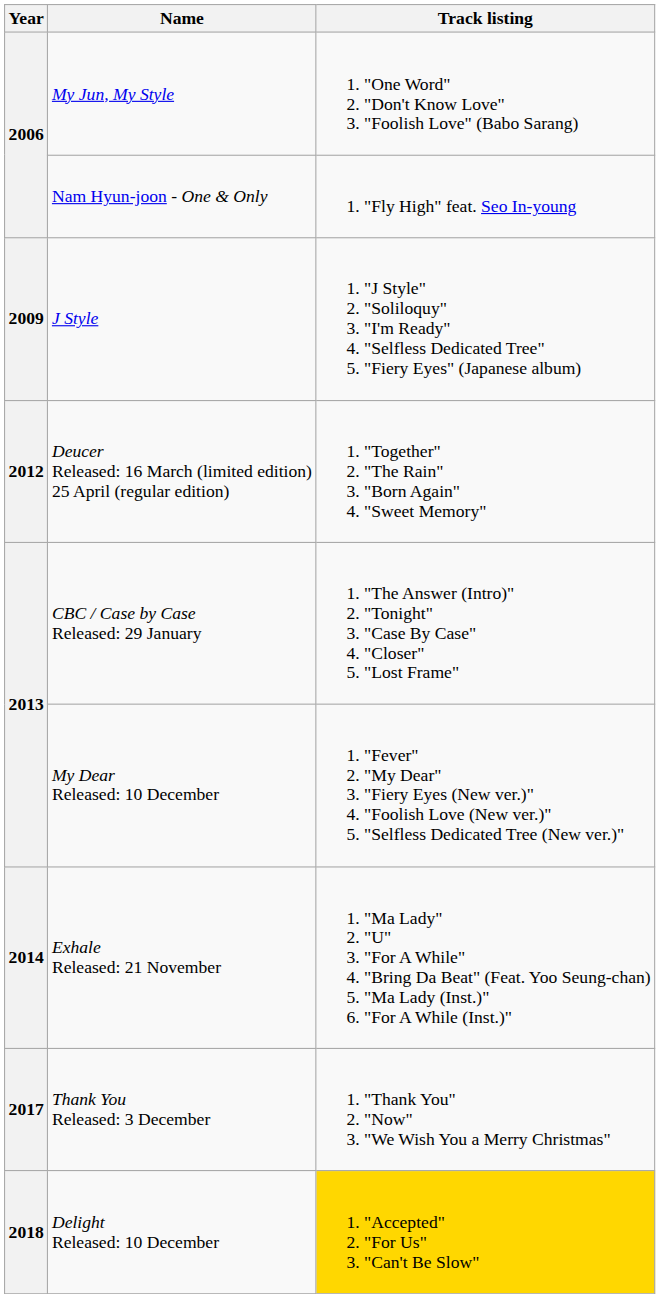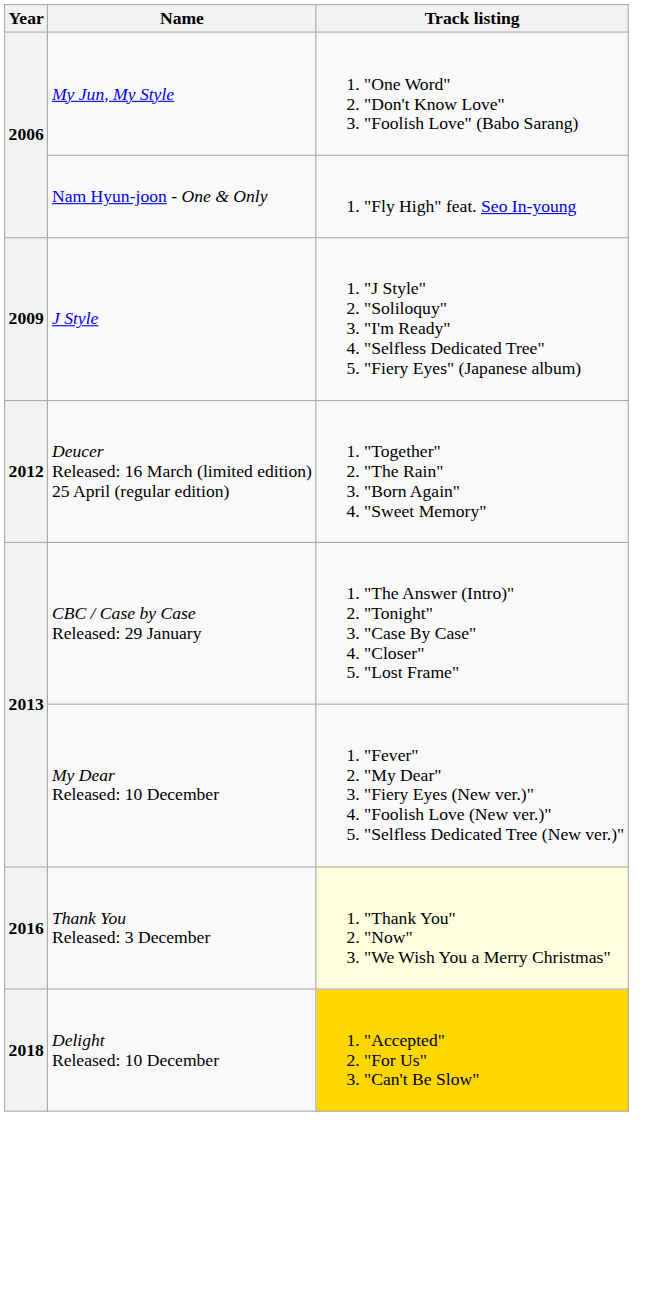- row: 2014 | Exhale Released: 21 November | "Ma Lady" "U" "For A While" "Bring Da Beat" (Feat. Yoo Seung-chan) "Ma Lady (Inst.)" "For A While (Inst.)"
Thank You Released: 3 December | Year: 2017 -> 2016
Thank You Released: 3 December | Track listing: no background -> lightyellow background
